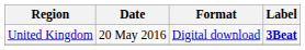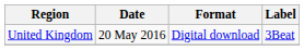United Kingdom | Label: bold -> normal
